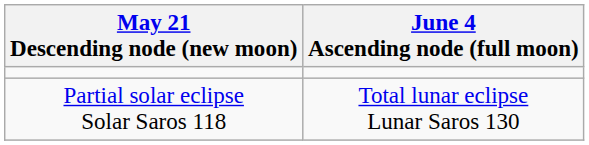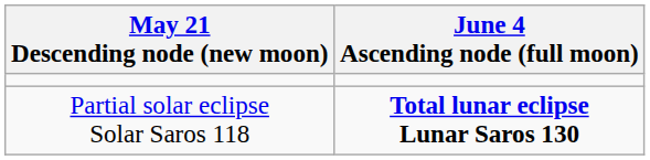row 3 | June 4 Ascending node (full moon): normal -> bold
